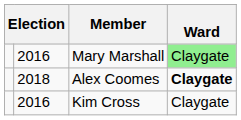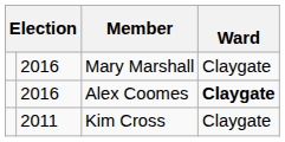Mary Marshall | Ward: lightgreen background -> no background
Alex Coomes | column 2: 2018 -> 2016
Kim Cross | column 2: 2016 -> 2011
